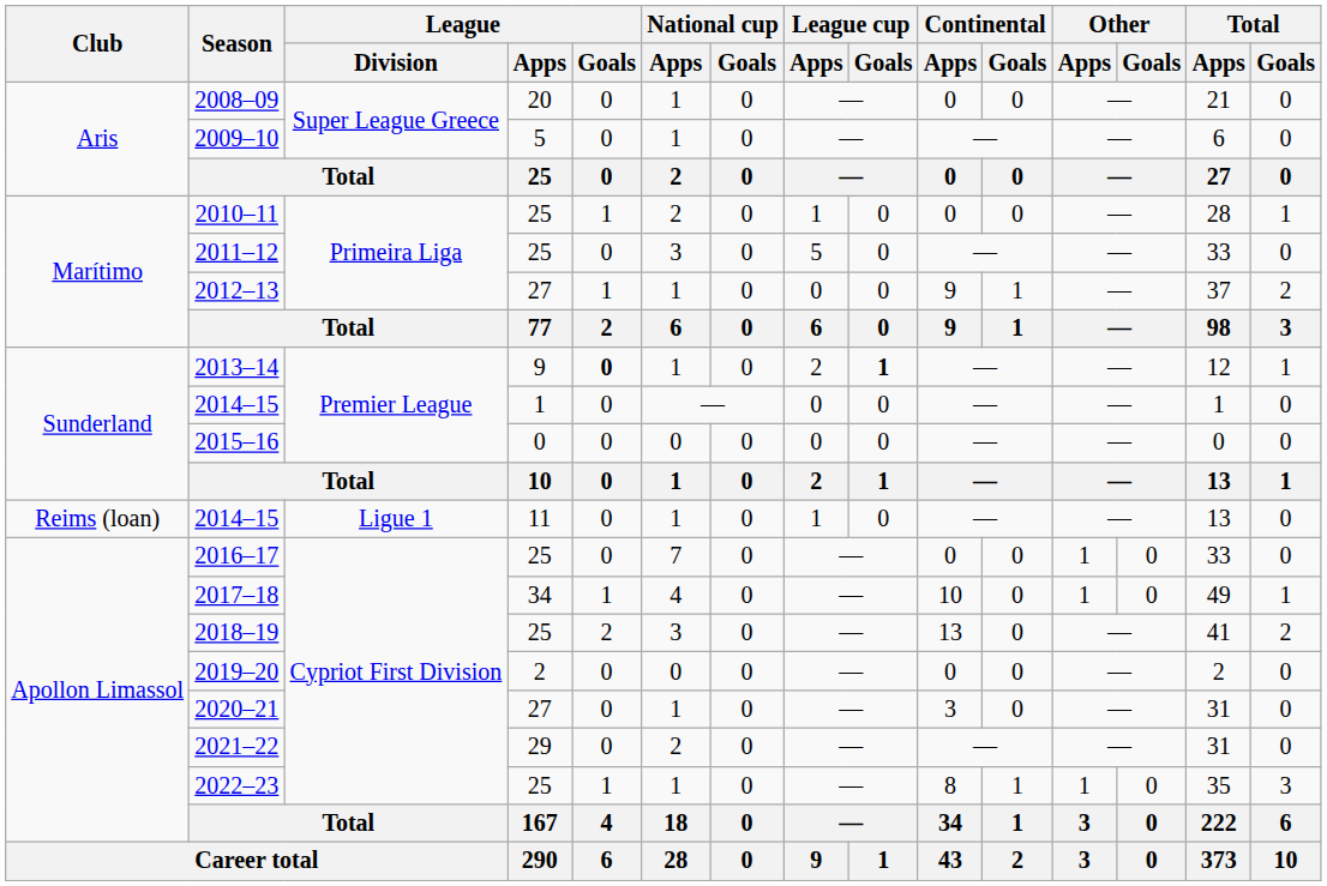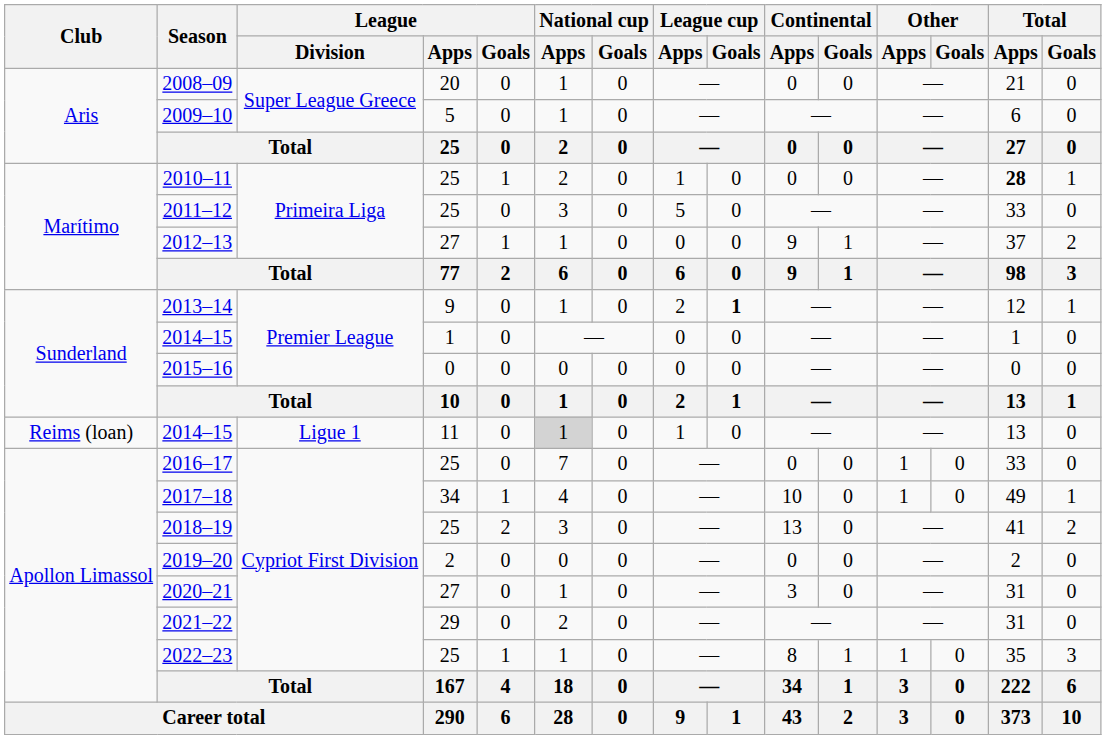2010–11 | Total / Apps: normal -> bold
2013–14 | League / Goals: bold -> normal
2014–15 / 11 | National cup / Apps: no background -> lightgrey background
